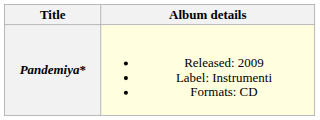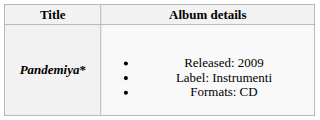Pandemiya* | Album details: lightyellow background -> no background
